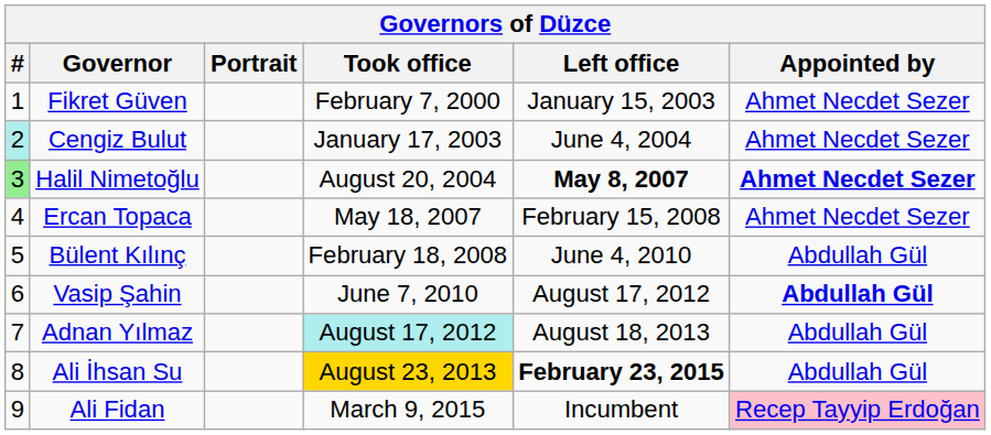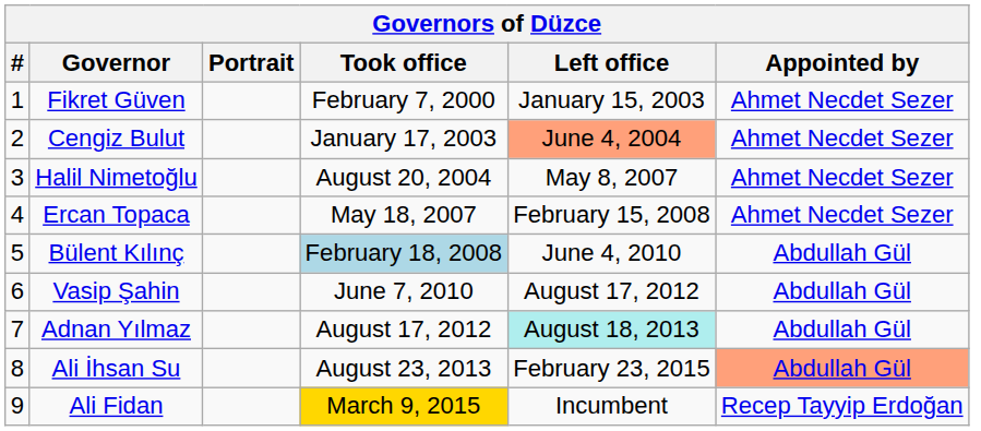Cengiz Bulut | #: paleturquoise background -> no background
Cengiz Bulut | Left office: no background -> lightsalmon background
Halil Nimetoğlu | #: lightgreen background -> no background
Halil Nimetoğlu | Left office: bold -> normal
Halil Nimetoğlu | Appointed by: bold -> normal
Bülent Kılınç | Took office: no background -> lightblue background
Vasip Şahin | Appointed by: bold -> normal
Adnan Yılmaz | Took office: paleturquoise background -> no background
Adnan Yılmaz | Left office: no background -> paleturquoise background
Ali İhsan Su | Took office: gold background -> no background
Ali İhsan Su | Left office: bold -> normal
Ali İhsan Su | Appointed by: no background -> lightsalmon background
Ali Fidan | Took office: no background -> gold background
Ali Fidan | Appointed by: pink background -> no background
